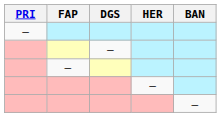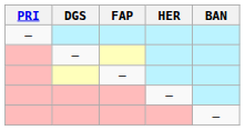columns swapped: DGS <-> FAP
